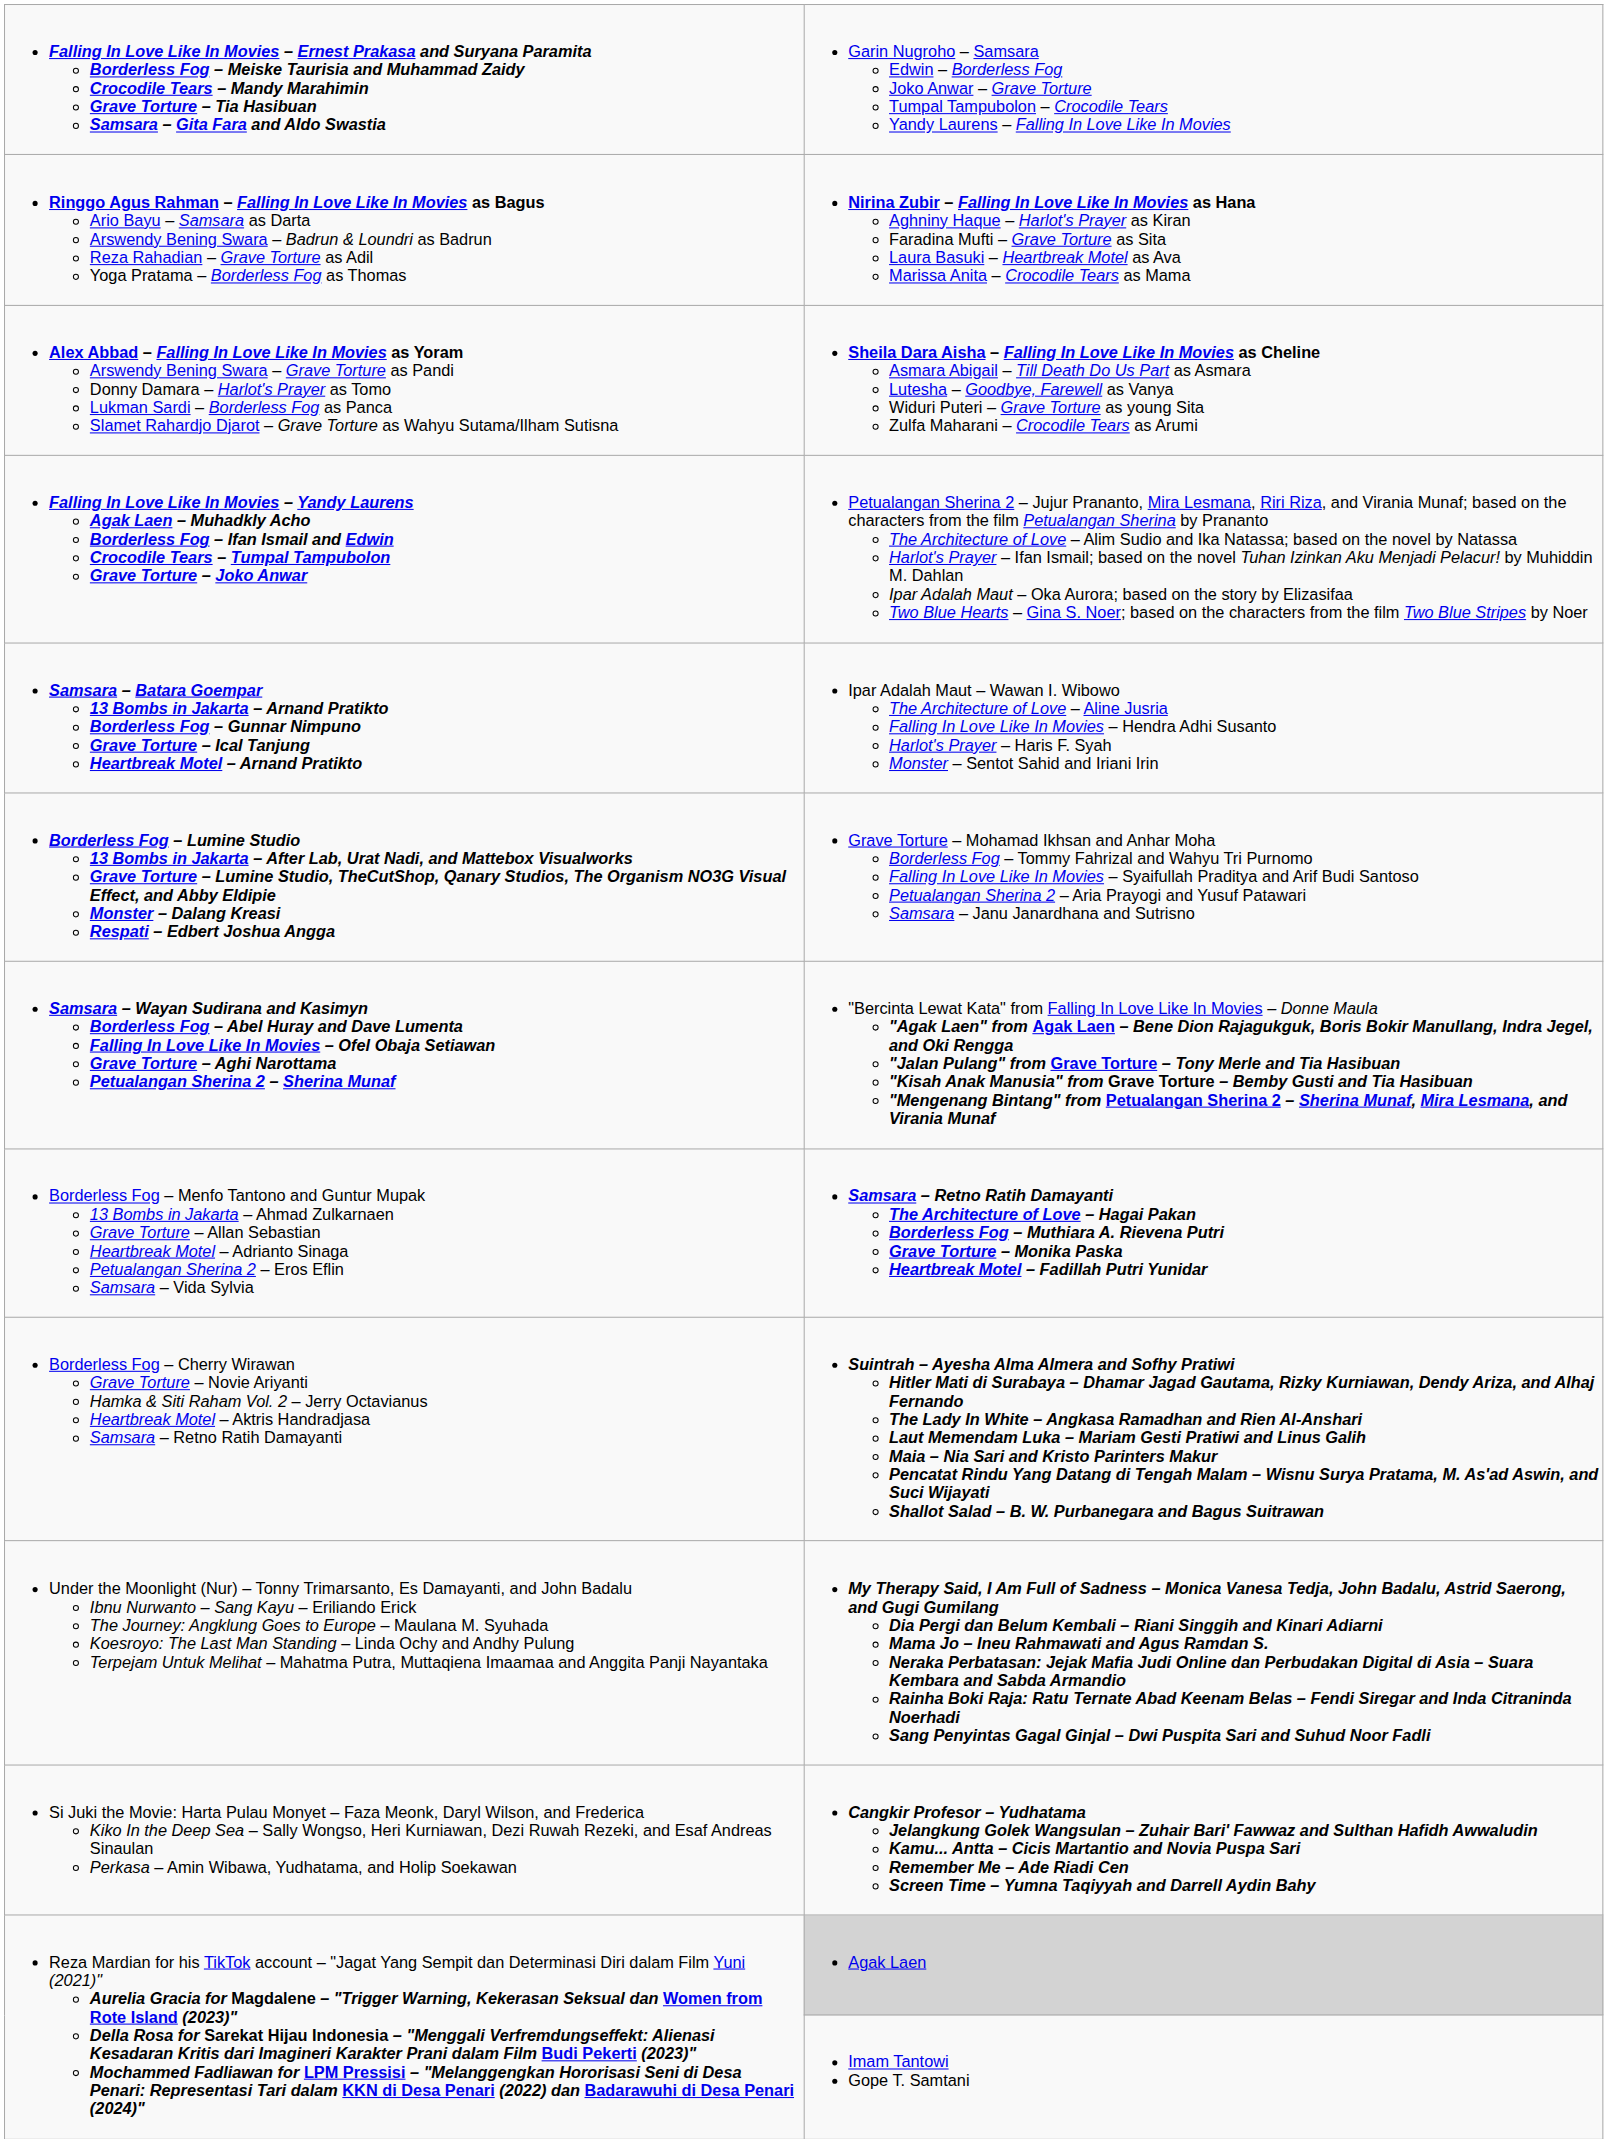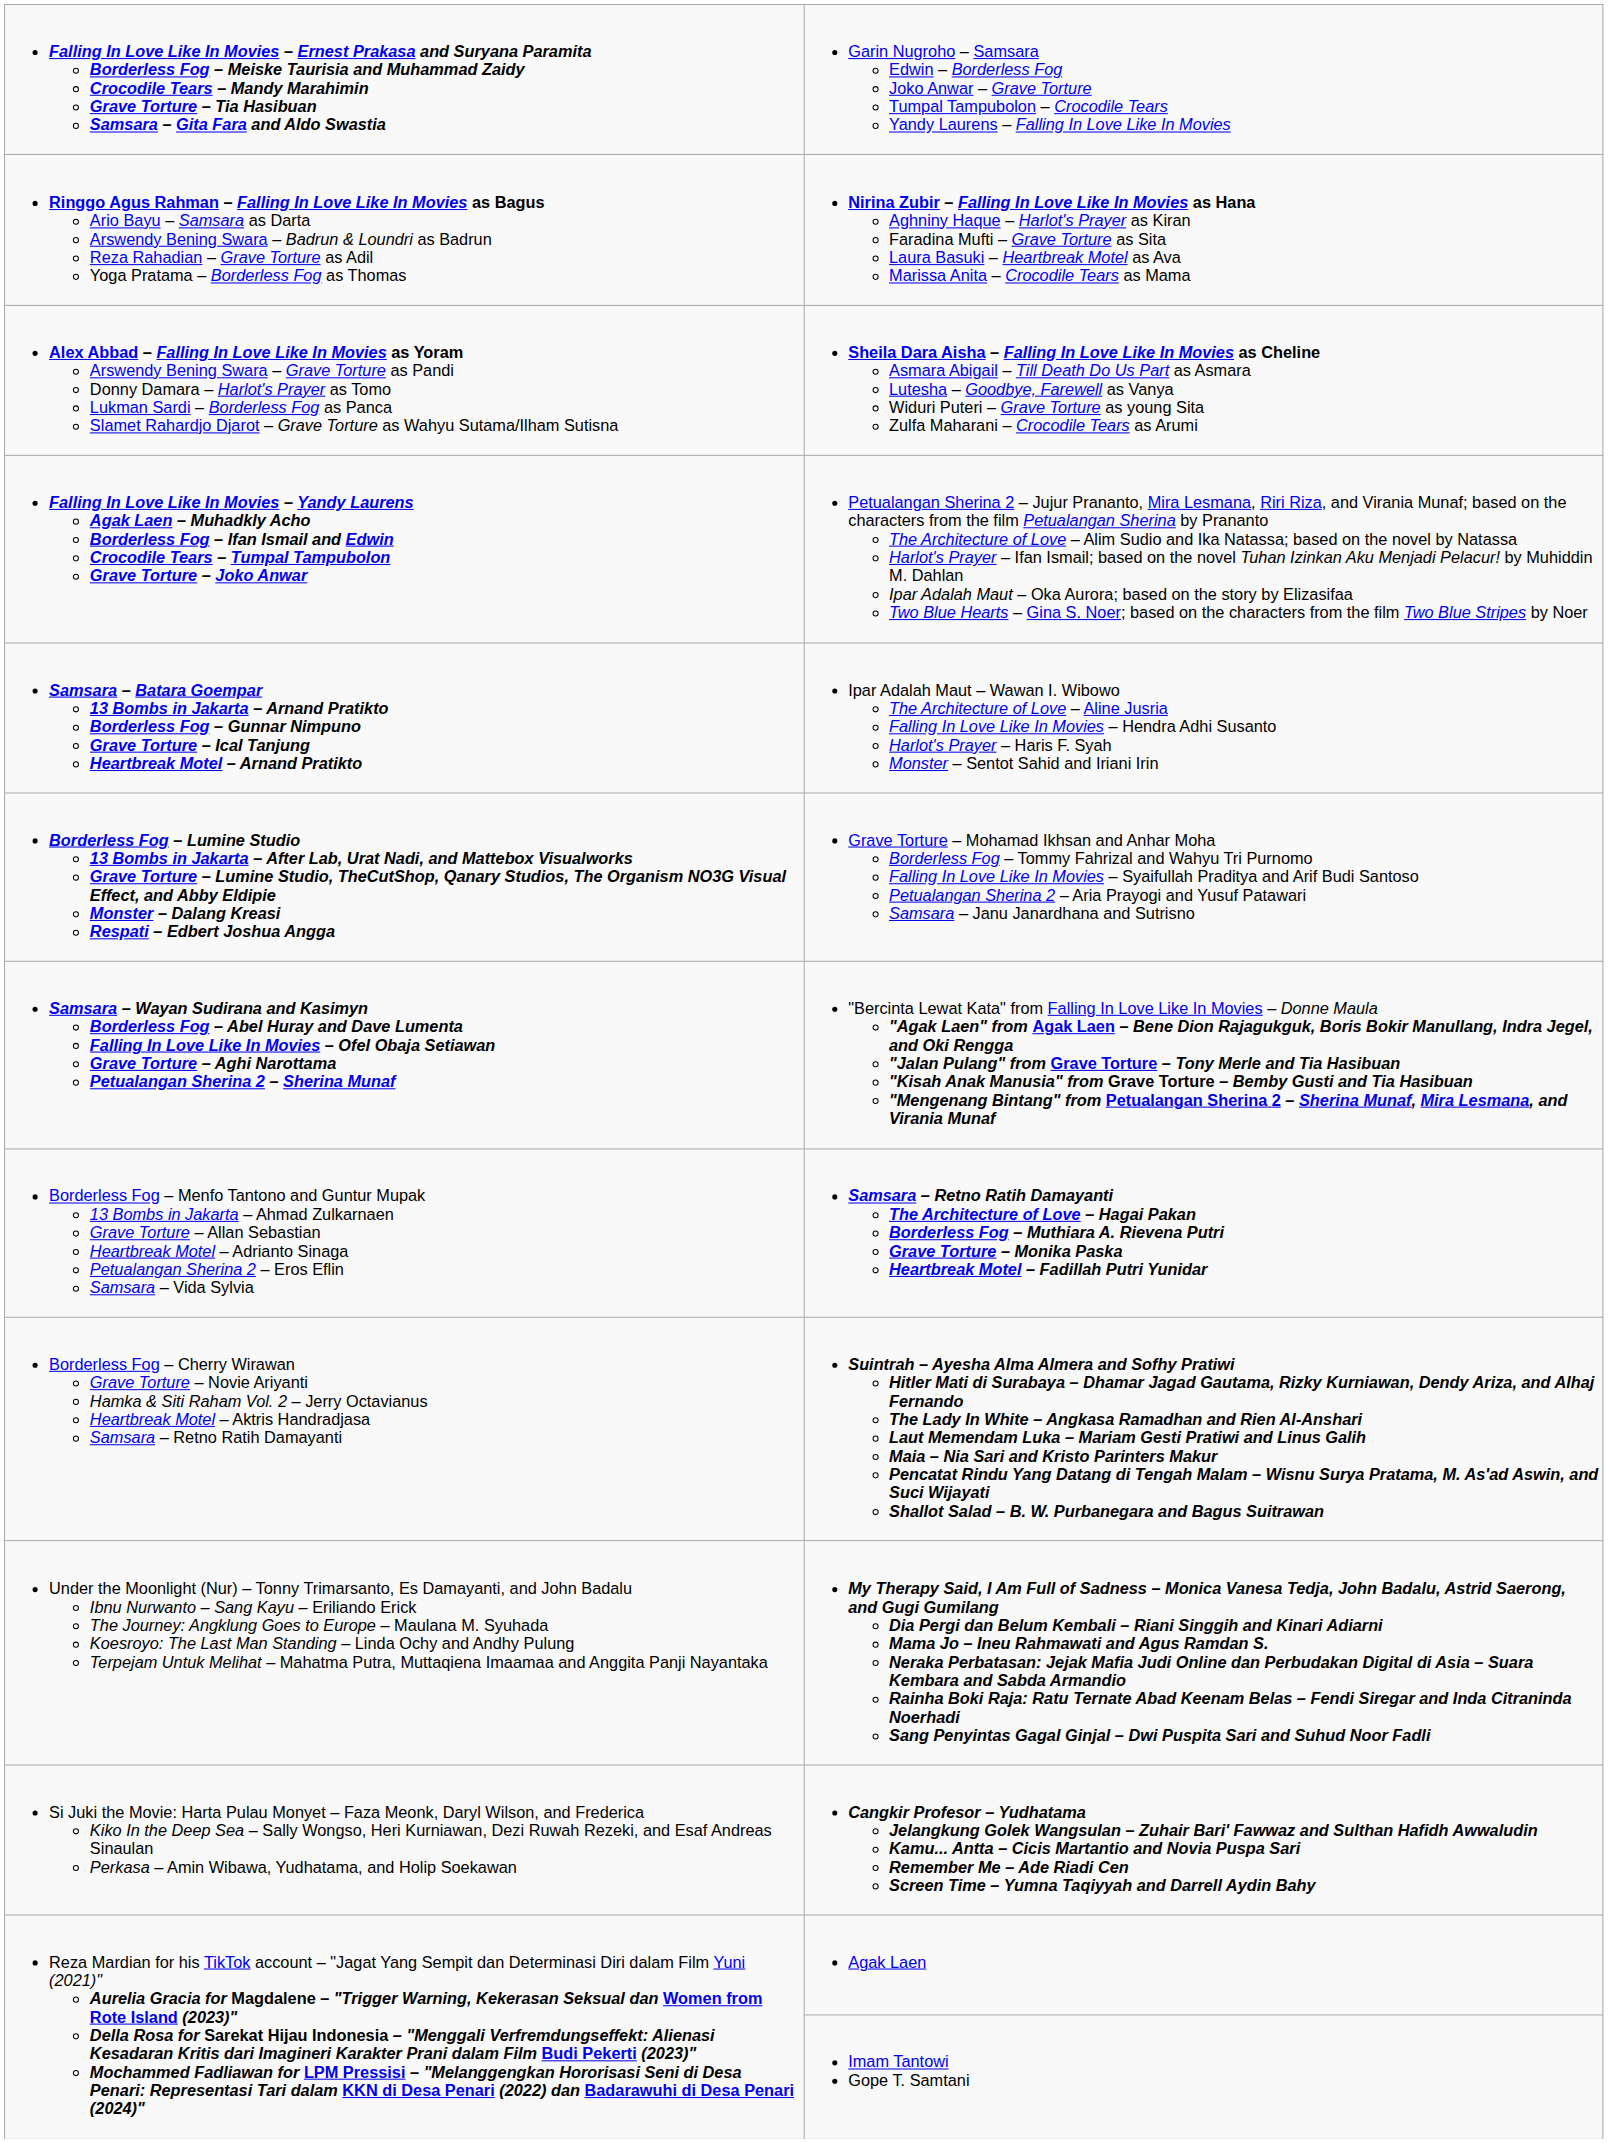Agak Laen | column 2: lightgrey background -> no background
